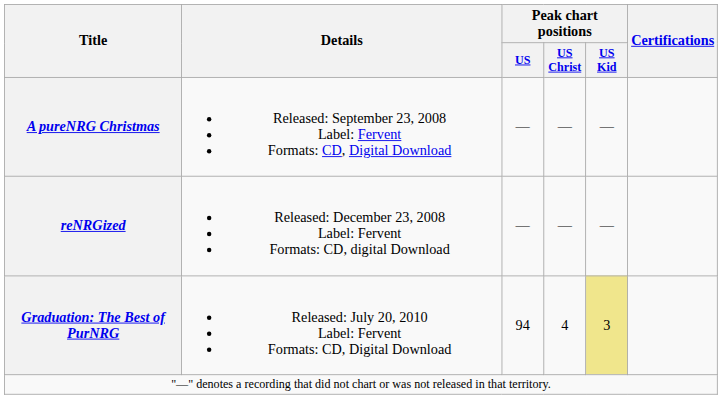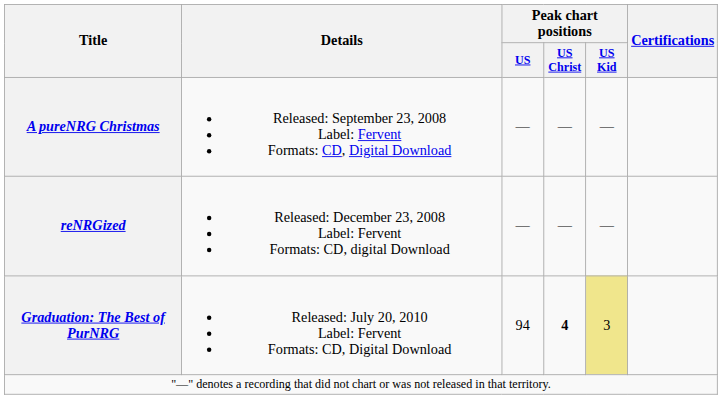Graduation: The Best of PurNRG | Peak chart positions / US Christ: normal -> bold
